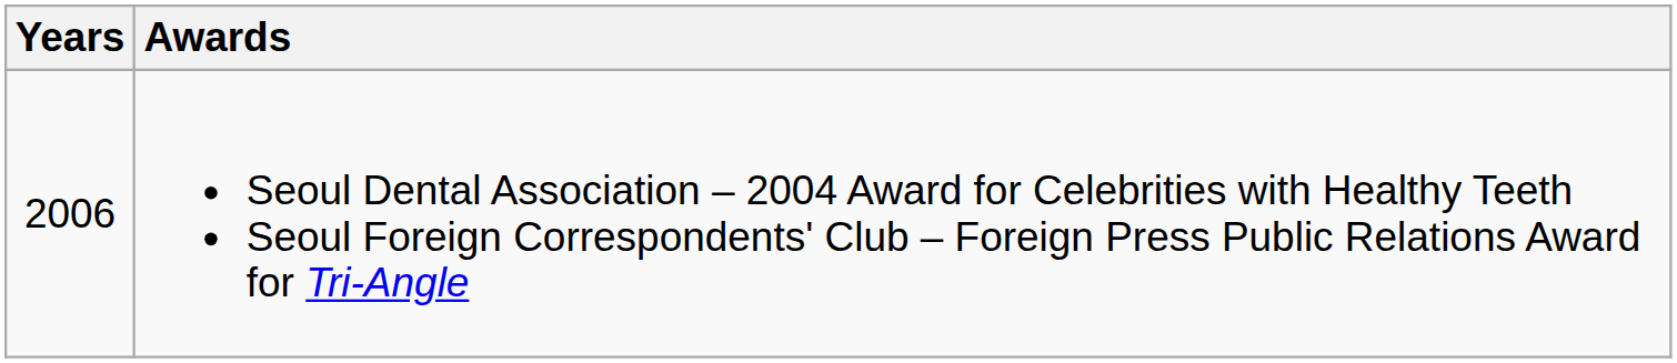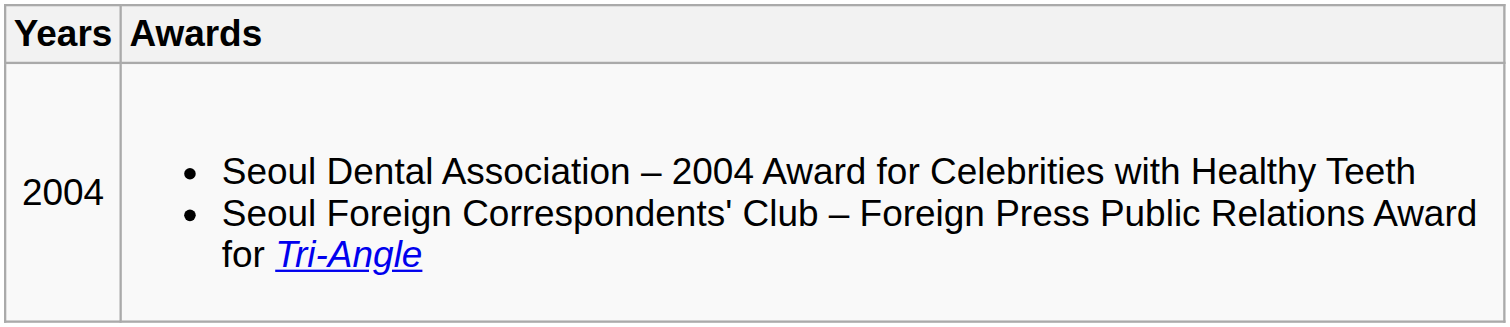row 2 | Years: 2006 -> 2004
